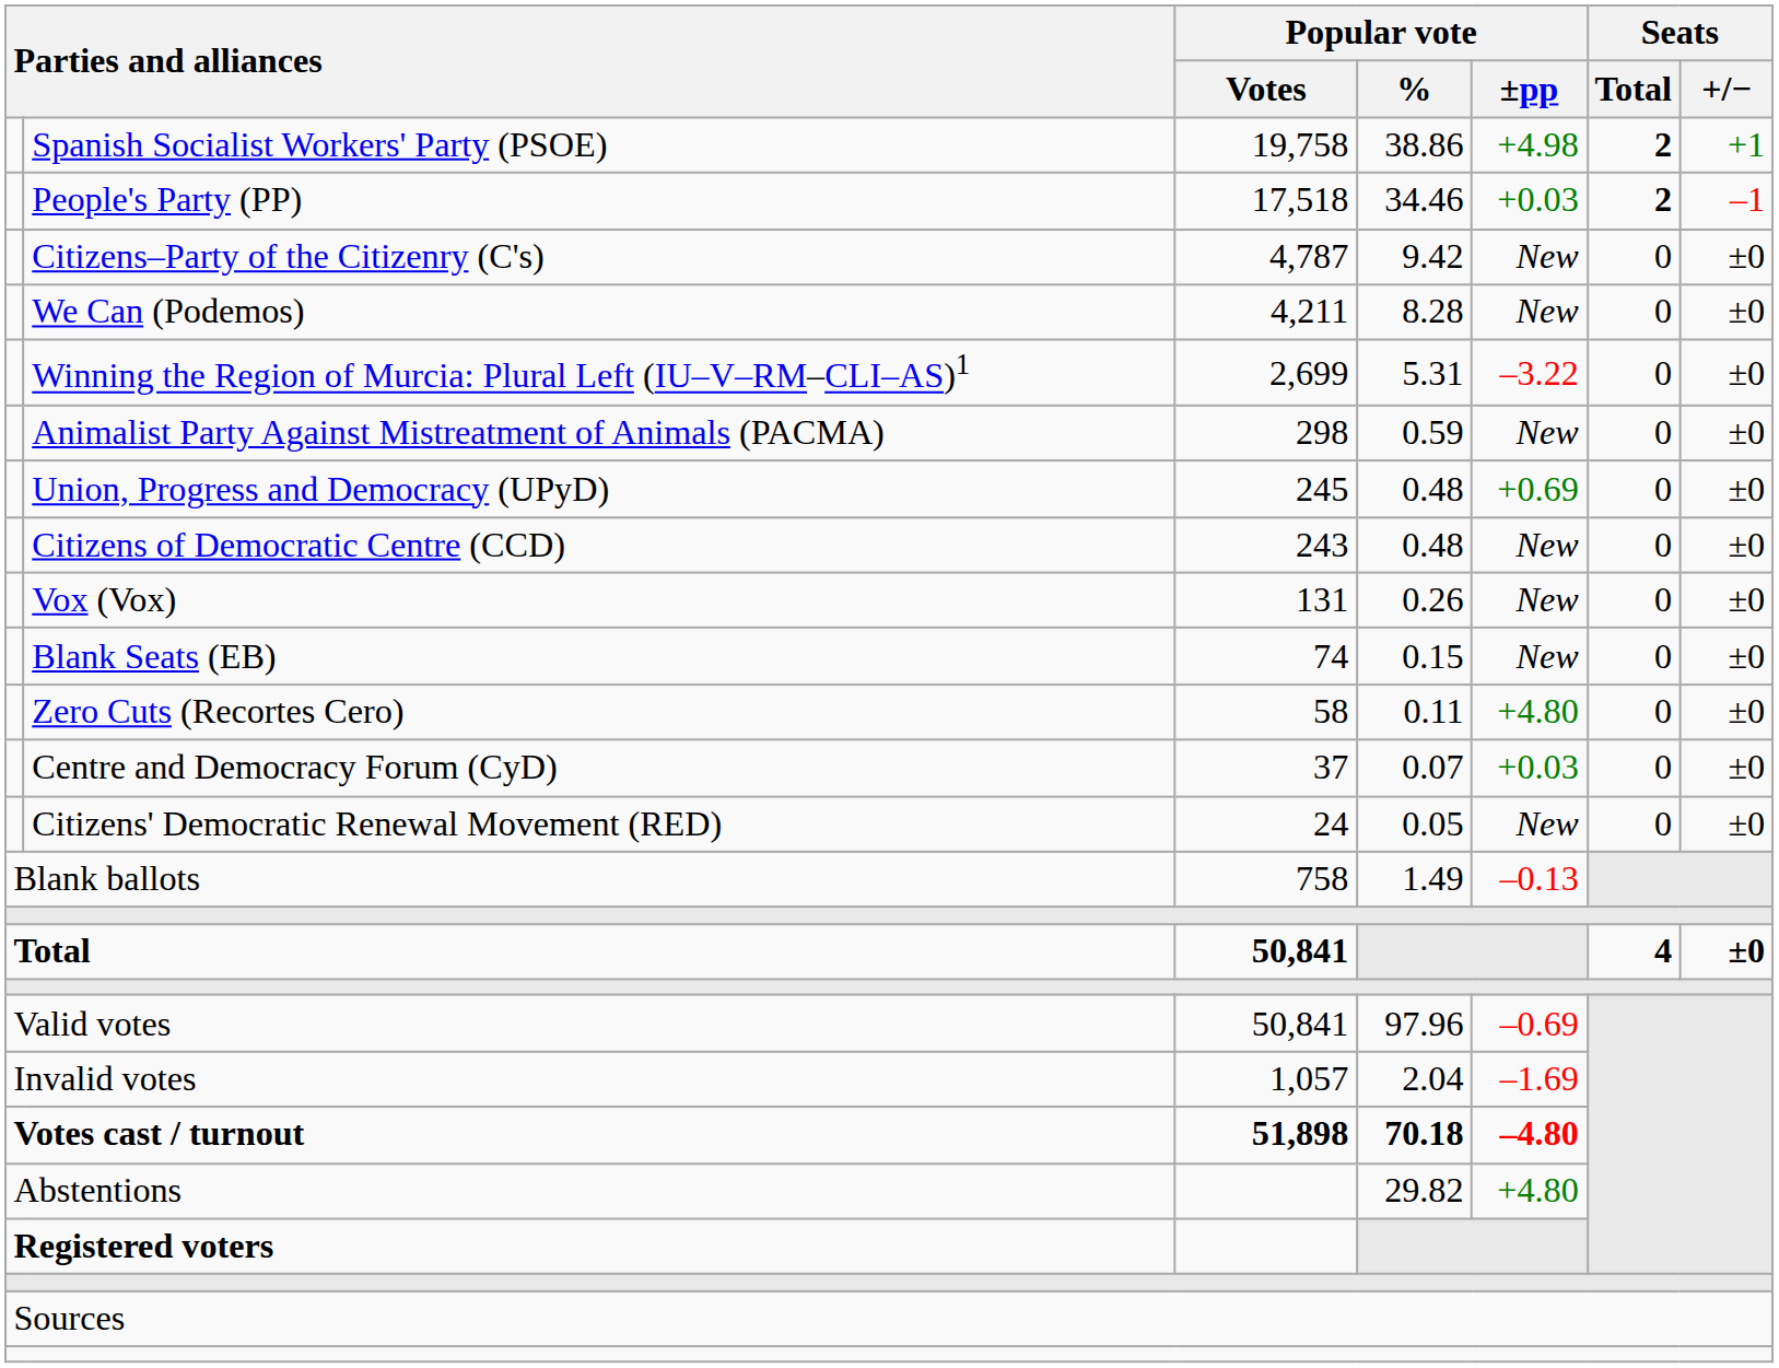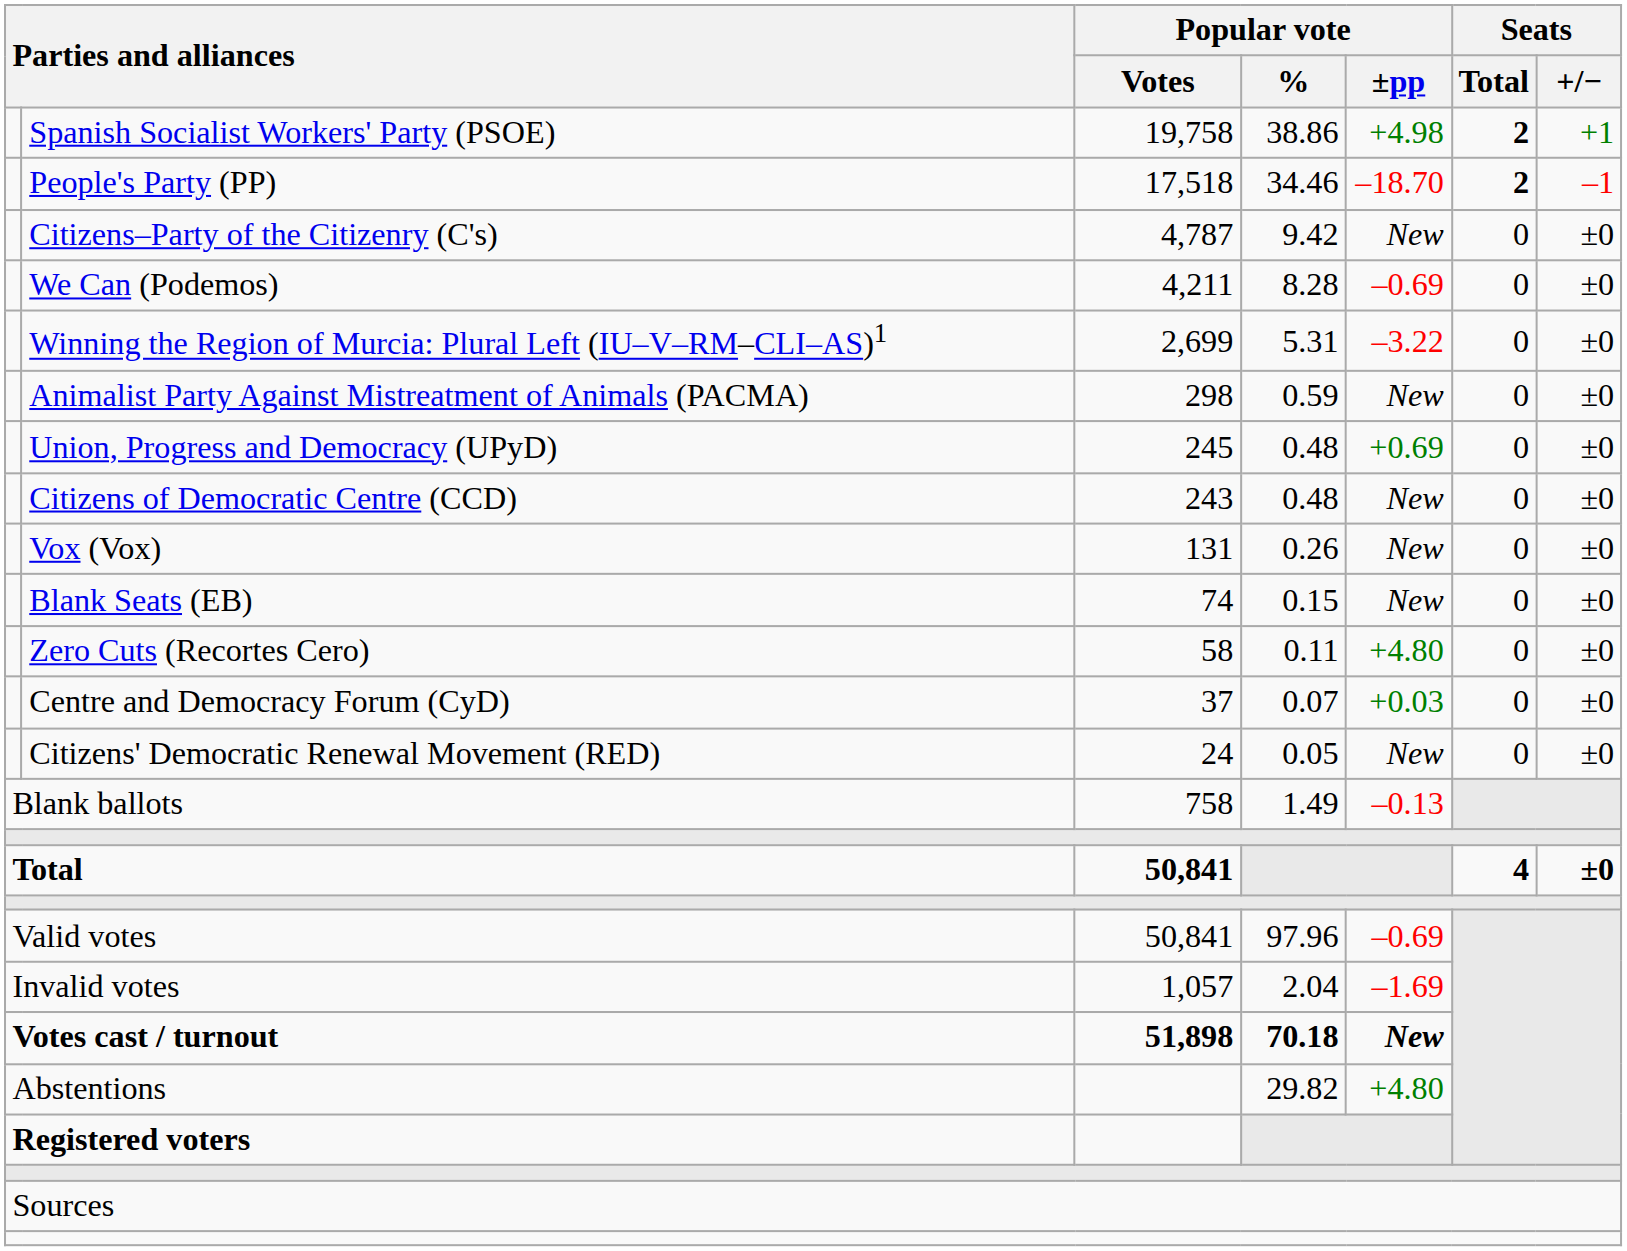People's Party (PP) | Popular vote / ±pp: +0.03 -> –18.70
We Can (Podemos) | Popular vote / ±pp: New -> –0.69
Votes cast / turnout | Popular vote / ±pp: –4.80 -> New
